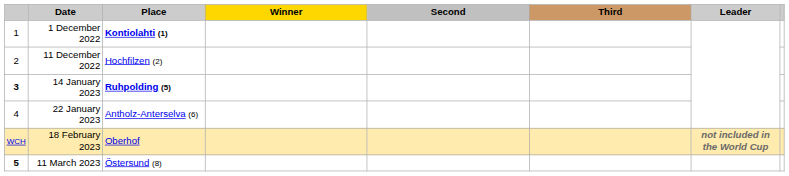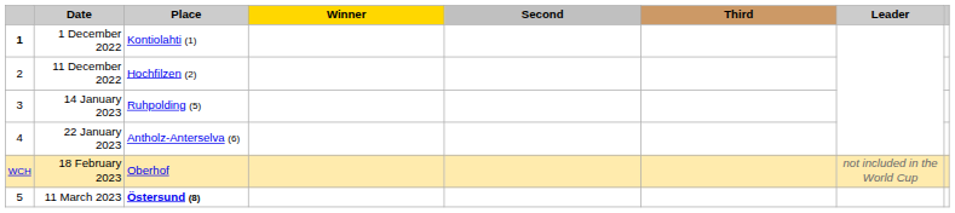1 December 2022 | column 1: normal -> bold
1 December 2022 | Place: bold -> normal
14 January 2023 | column 1: bold -> normal
14 January 2023 | Place: bold -> normal
18 February 2023 | Leader: bold -> normal
11 March 2023 | column 1: bold -> normal
11 March 2023 | Place: normal -> bold
